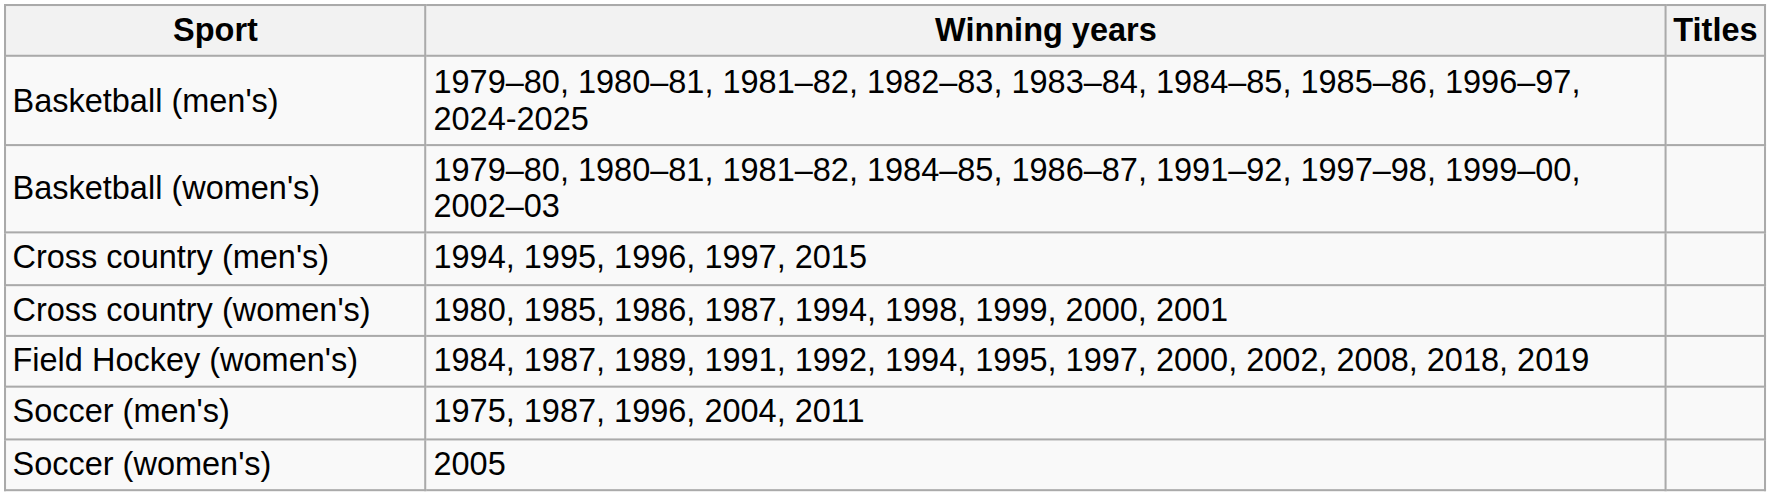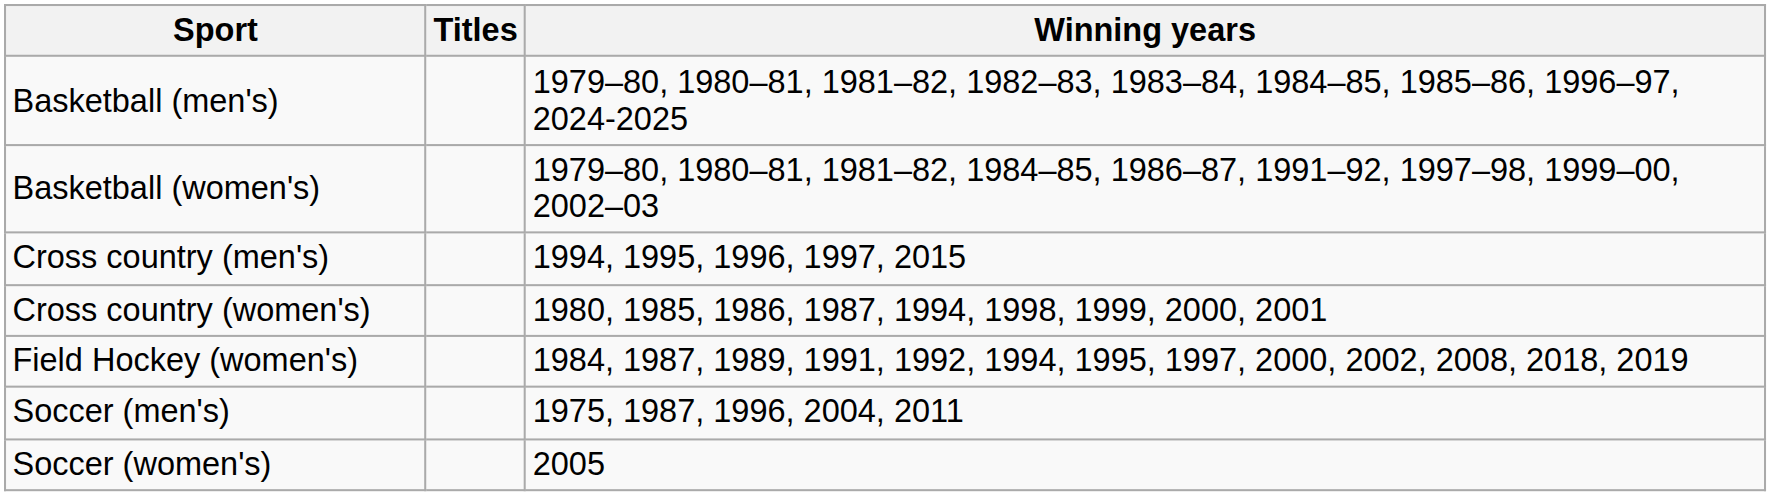columns swapped: Titles <-> Winning years
